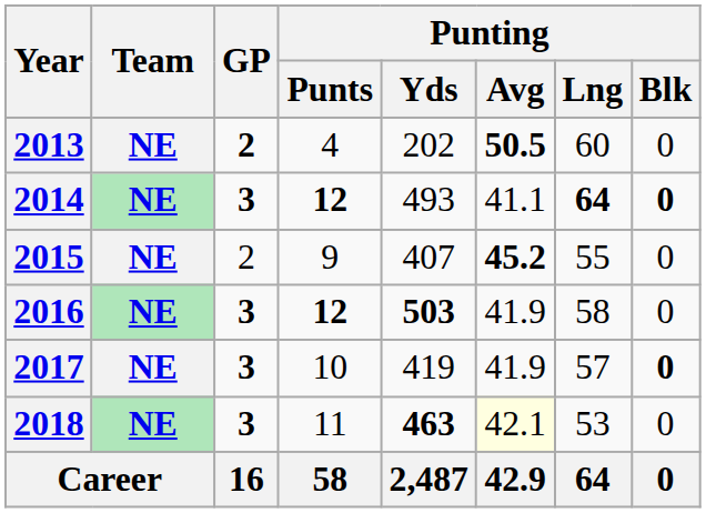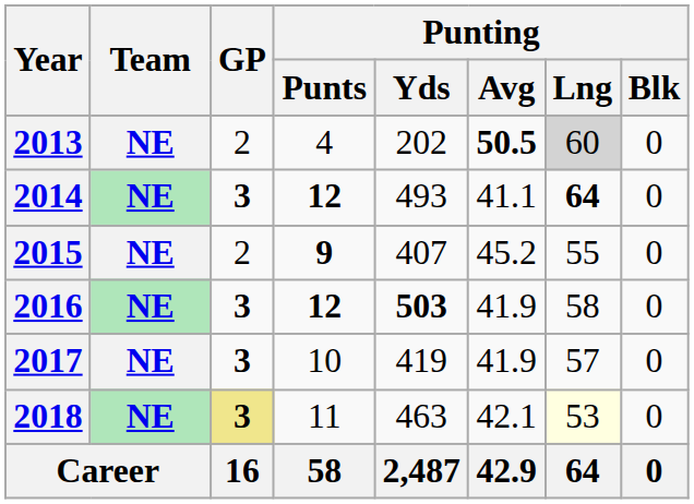2013 | GP: bold -> normal
2013 | Punting / Lng: no background -> lightgrey background
2014 | Punting / Blk: bold -> normal
2015 | Punting / Punts: normal -> bold
2015 | Punting / Avg: bold -> normal
2017 | Punting / Blk: bold -> normal
2018 | GP: no background -> khaki background
2018 | Punting / Yds: bold -> normal
2018 | Punting / Avg: lightyellow background -> no background
2018 | Punting / Lng: no background -> lightyellow background
